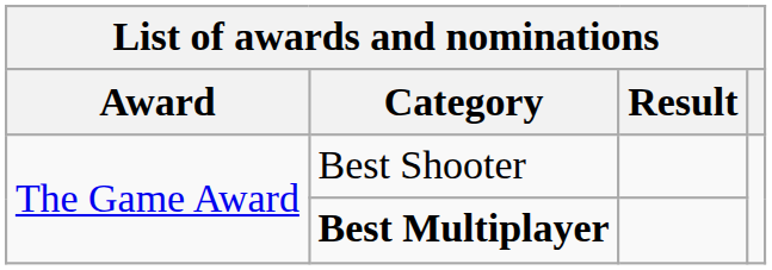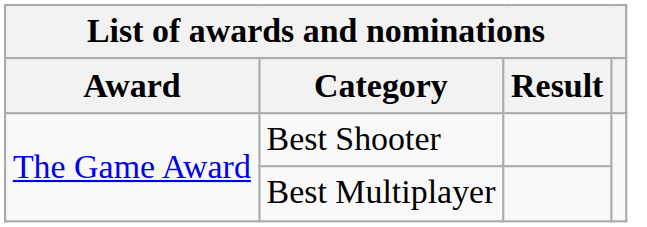Best Multiplayer | Category: bold -> normal
